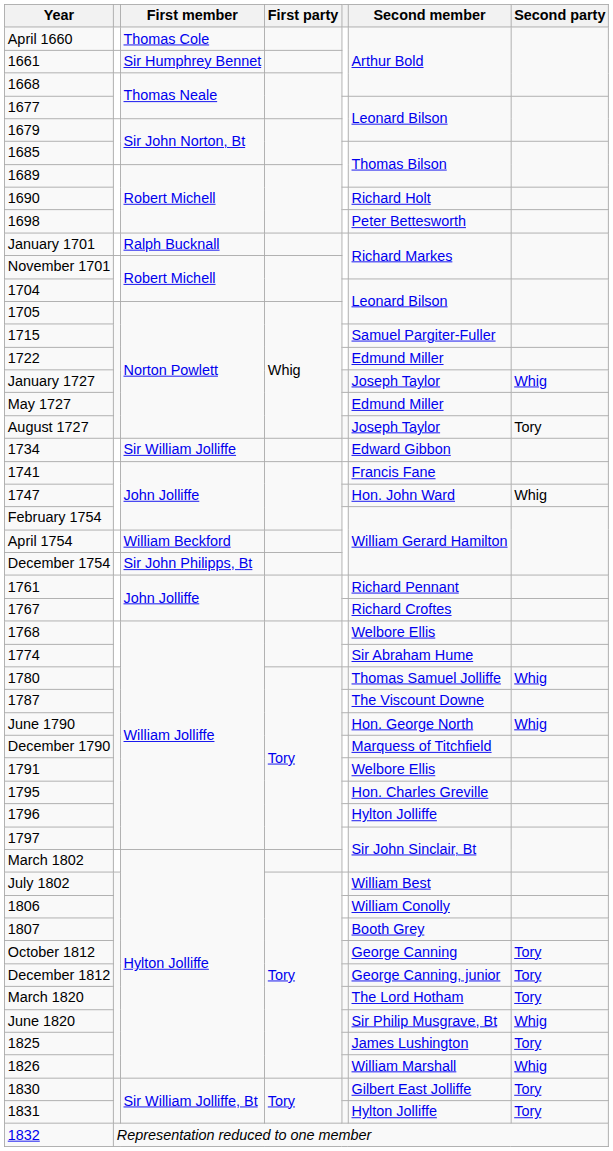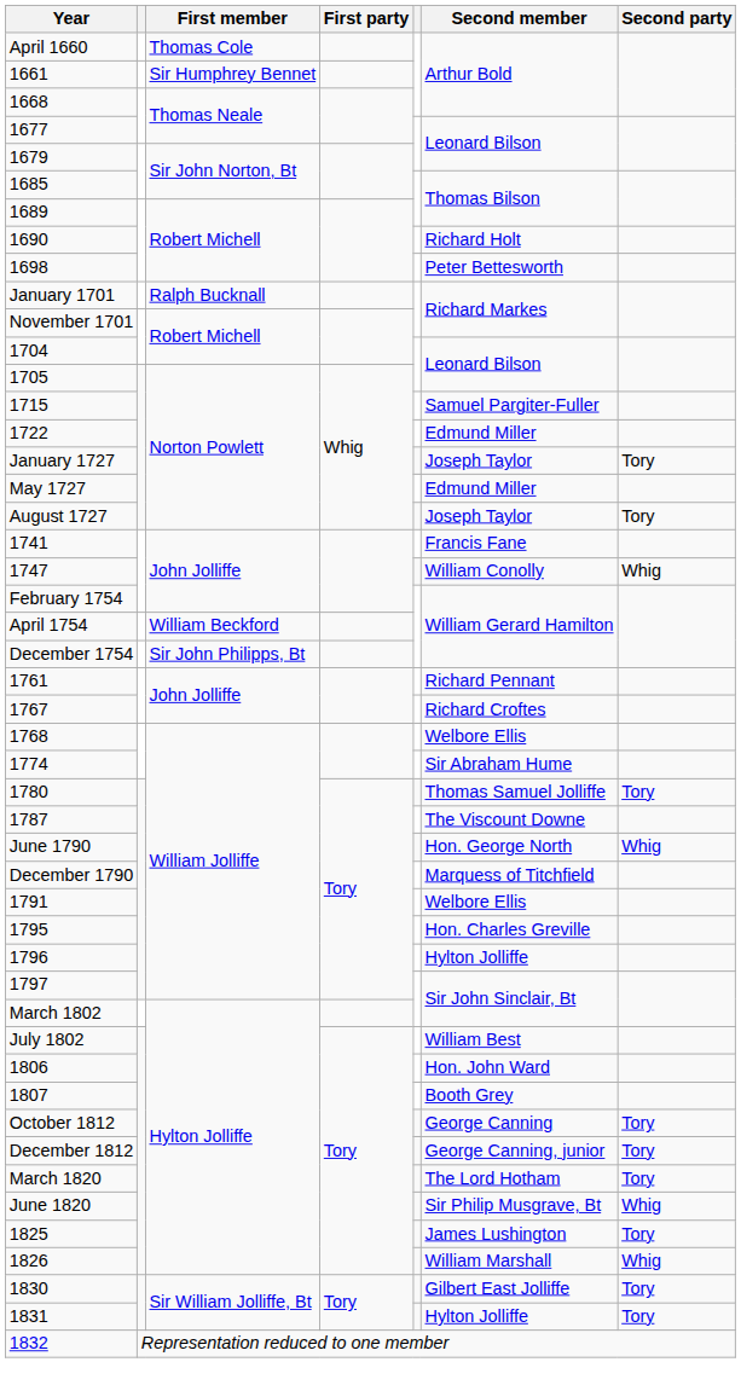January 1727 | Second party: Whig -> Tory
- row: 1734 | Sir William Jolliffe | Edward Gibbon
1747 | Second member: Hon. John Ward -> William Conolly
1780 | Second party: Whig -> Tory
1806 | Second member: William Conolly -> Hon. John Ward
